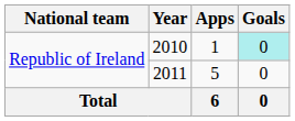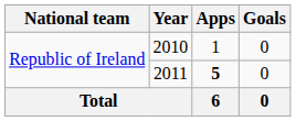2010 | Goals: paleturquoise background -> no background
2011 | Apps: normal -> bold
